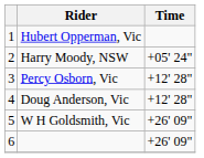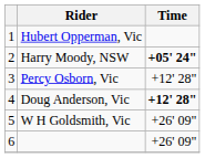Harry Moody, NSW | Time: normal -> bold
Doug Anderson, Vic | Time: normal -> bold
